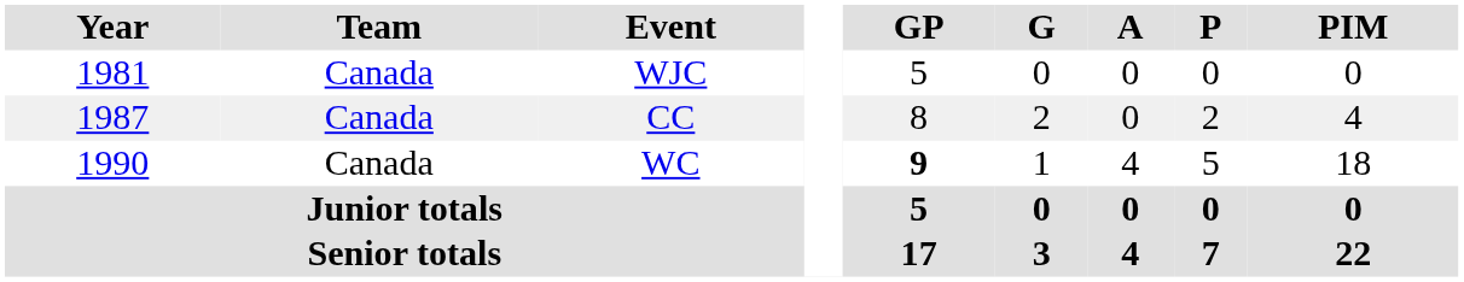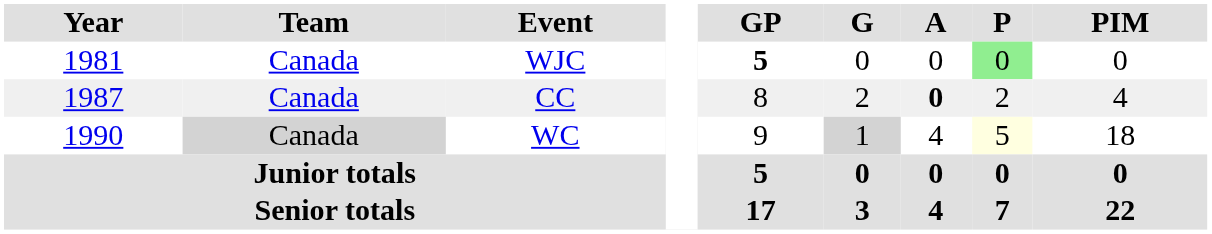WJC | GP: normal -> bold
WJC | P: no background -> lightgreen background
CC | A: normal -> bold
WC | Team: no background -> lightgrey background
WC | GP: bold -> normal
WC | G: no background -> lightgrey background
WC | P: no background -> lightyellow background
